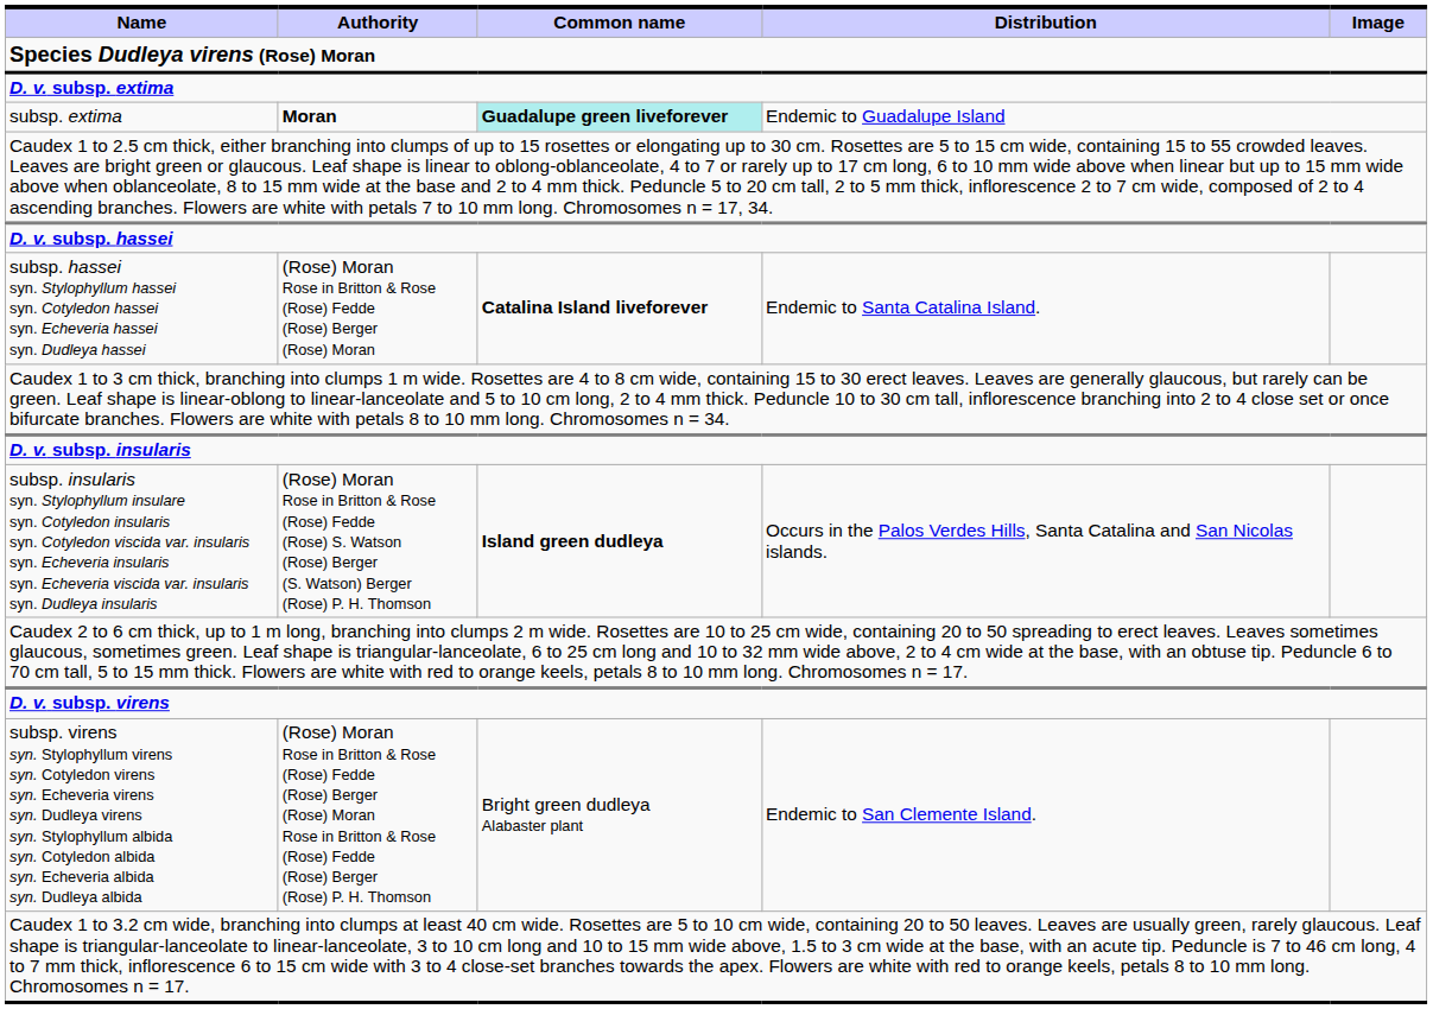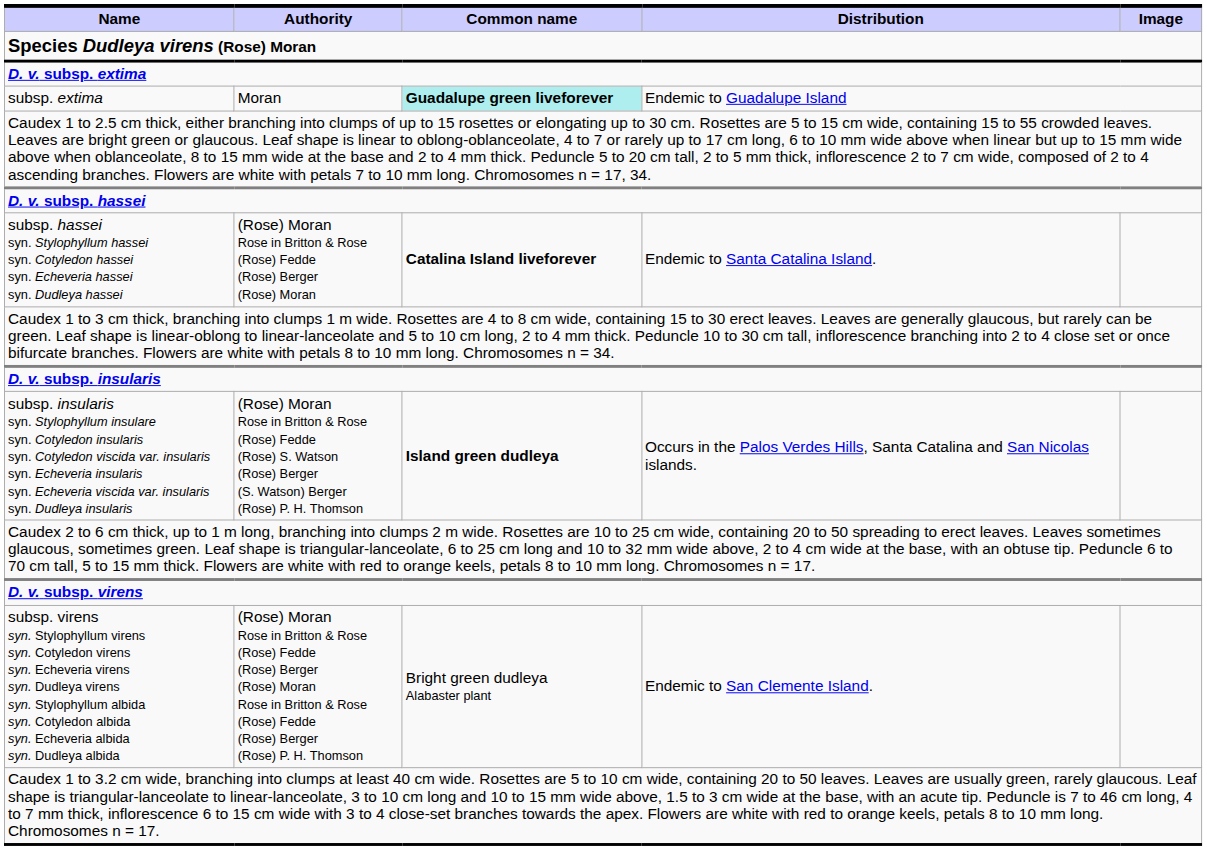subsp. extima | Authority: bold -> normal
